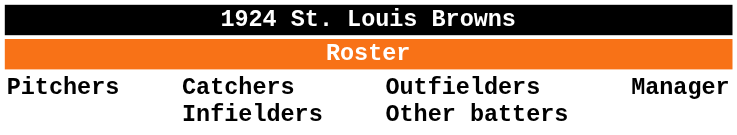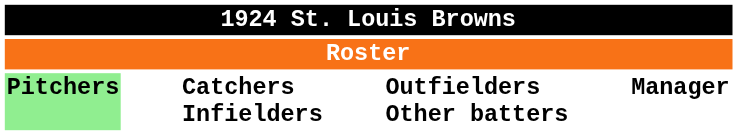Pitchers | column 1: no background -> lightgreen background
